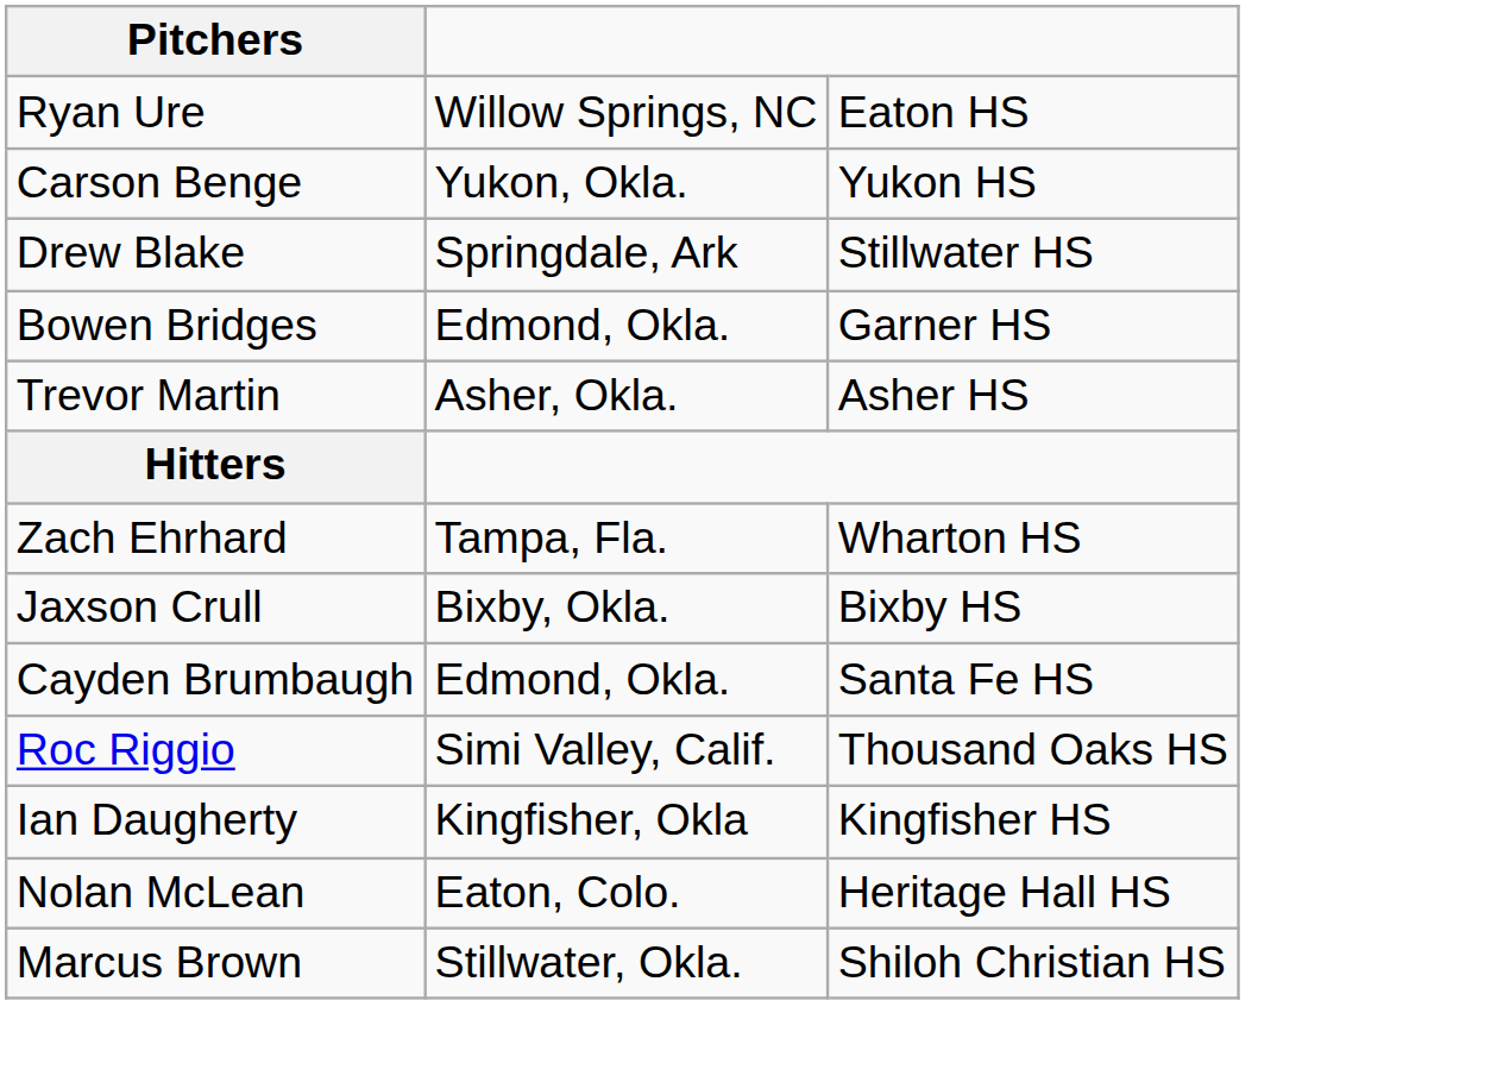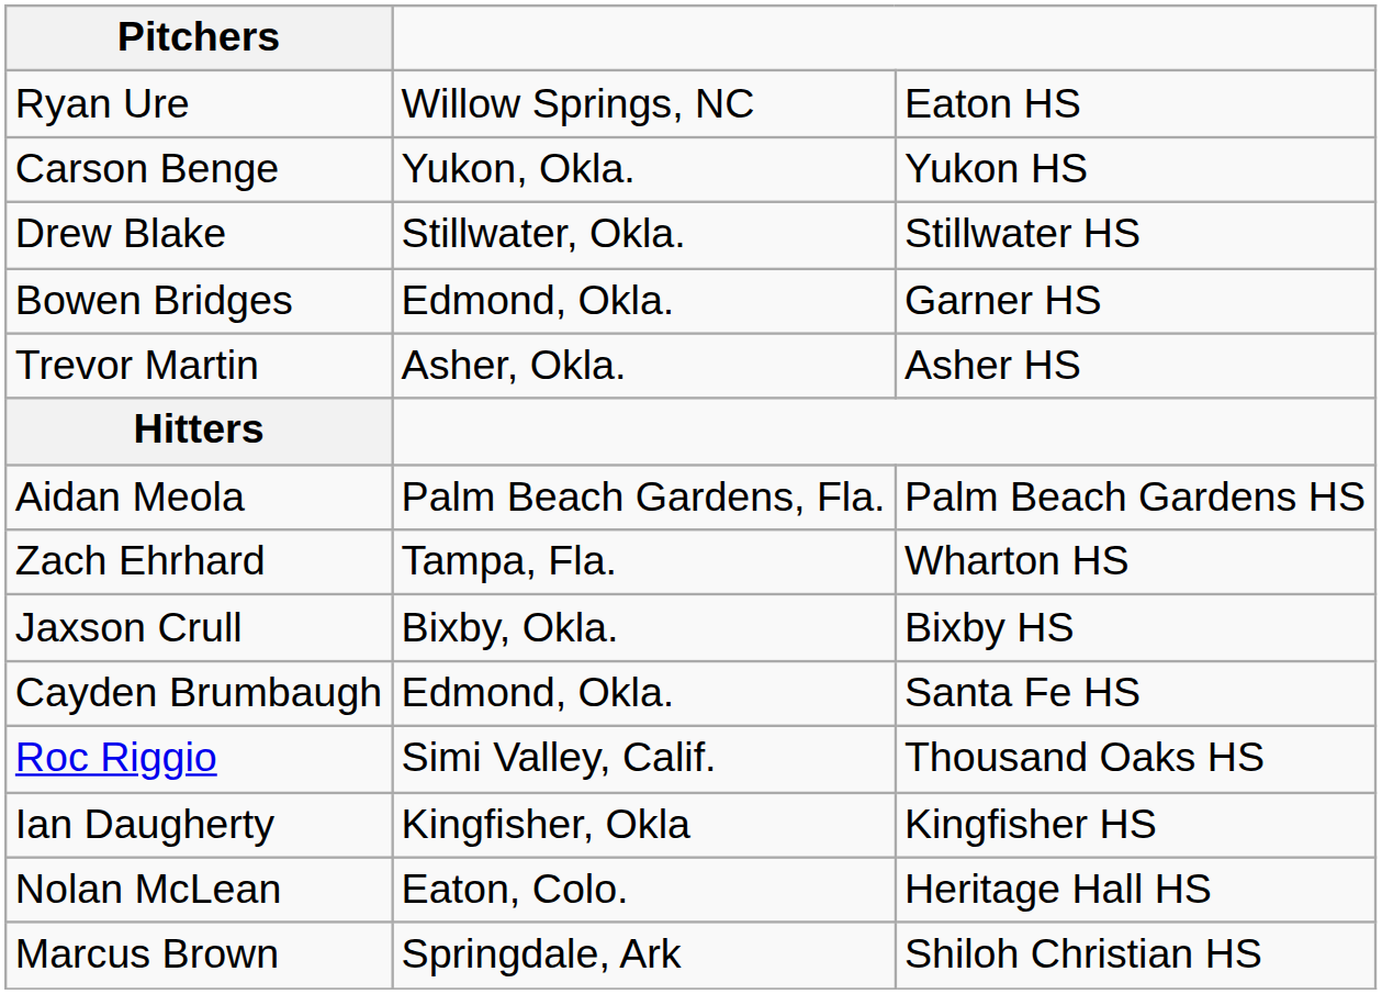Drew Blake | column 2: Springdale, Ark -> Stillwater, Okla.
+ row: Aidan Meola | Palm Beach Gardens, Fla. | Palm Beach Gardens HS
Marcus Brown | column 2: Stillwater, Okla. -> Springdale, Ark
